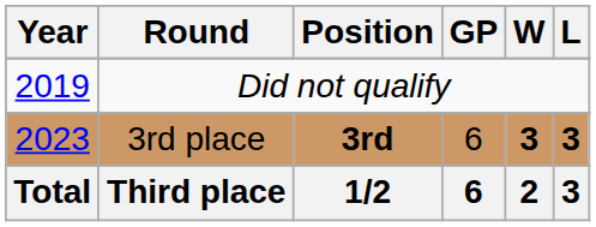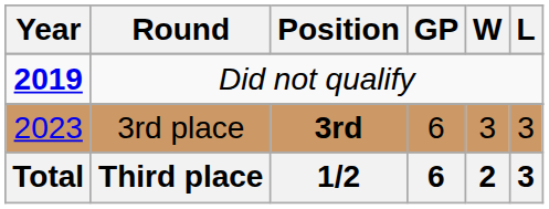Did not qualify | Year: normal -> bold
3rd place | W: bold -> normal
3rd place | L: bold -> normal
